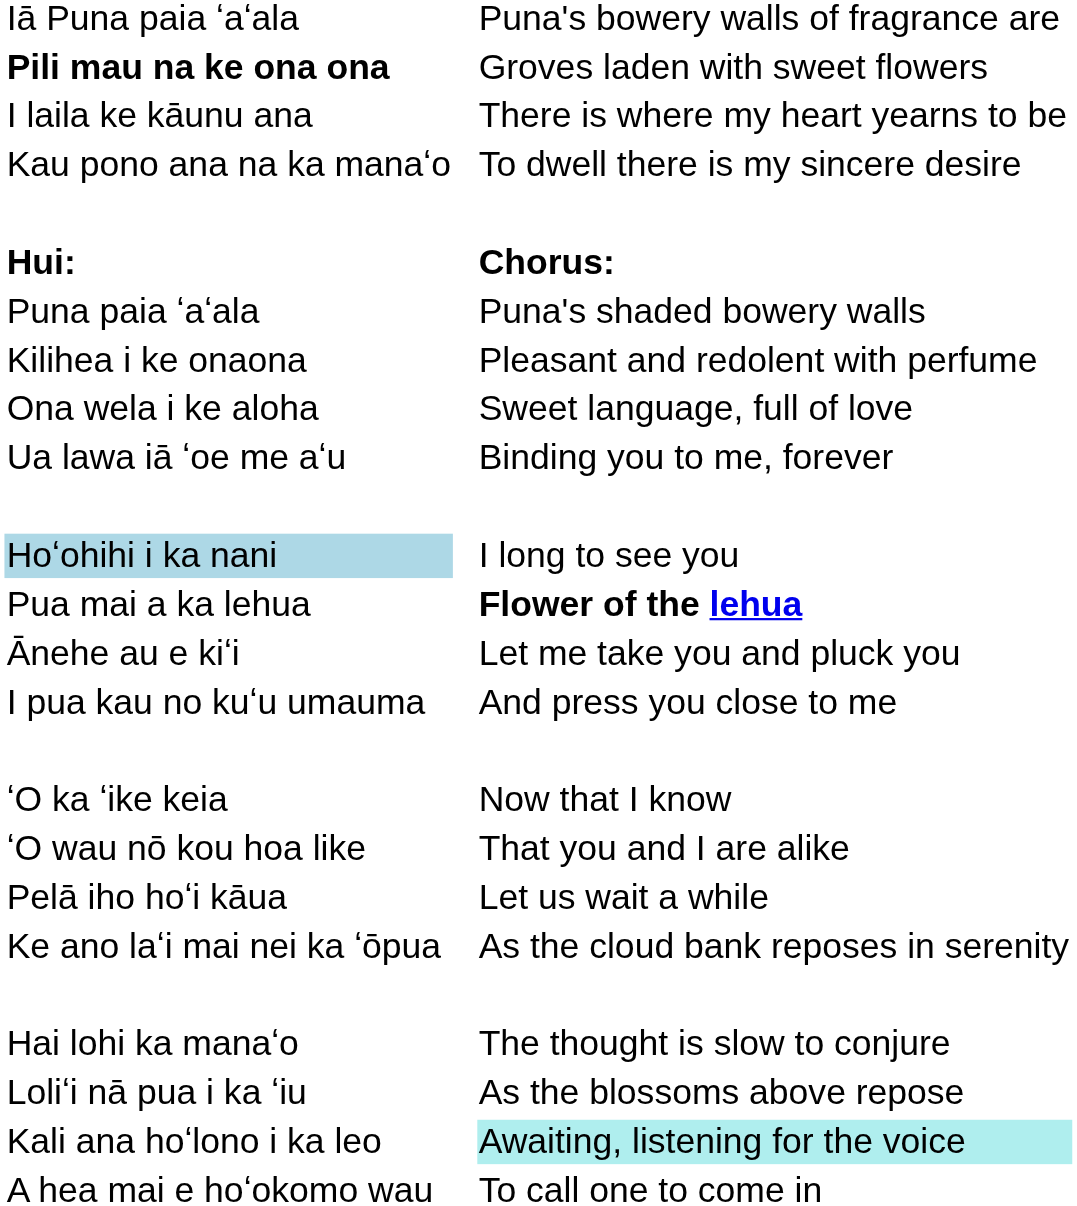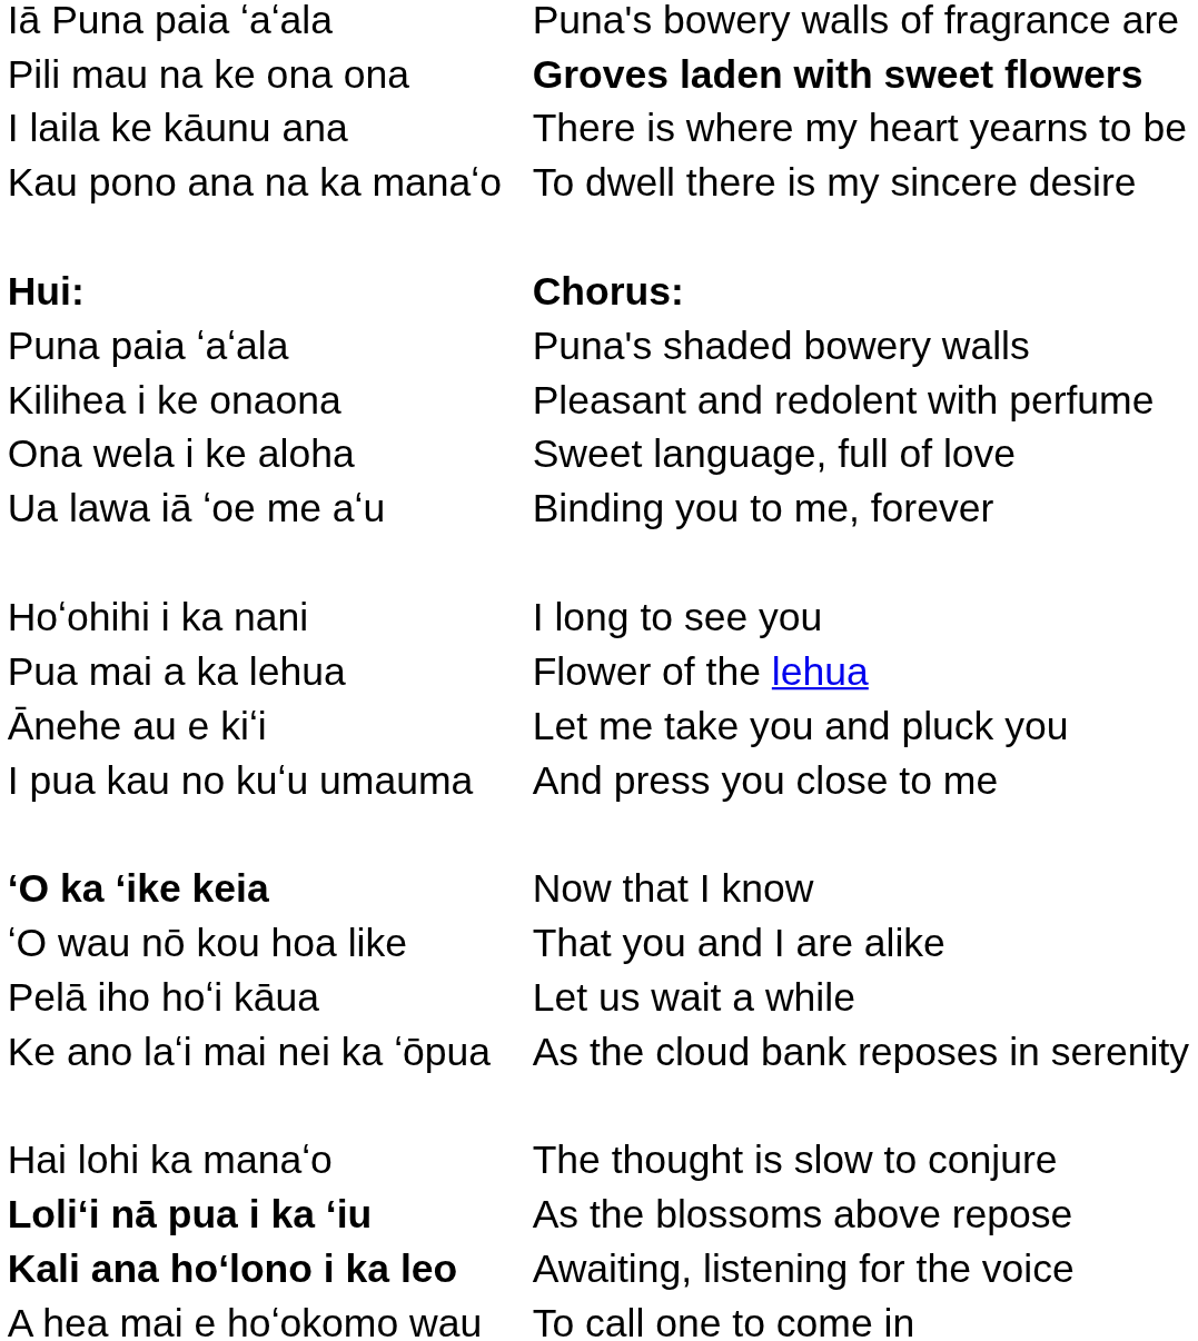Pili mau na ke ona ona | column 1: bold -> normal
Pili mau na ke ona ona | column 2: normal -> bold
Hoʻohihi i ka nani | column 1: lightblue background -> no background
Pua mai a ka lehua | column 2: bold -> normal
ʻO ka ʻike keia | column 1: normal -> bold
Loliʻi nā pua i ka ʻiu | column 1: normal -> bold
Kali ana hoʻlono i ka leo | column 1: normal -> bold
Kali ana hoʻlono i ka leo | column 2: paleturquoise background -> no background
